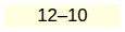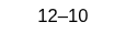row 1 | column 1: lightyellow background -> no background
